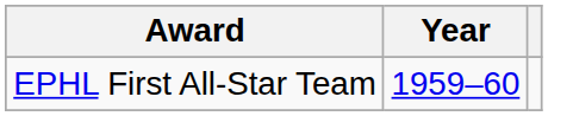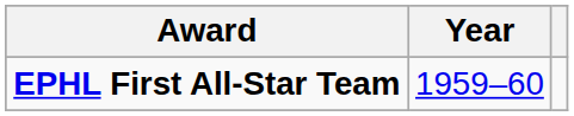row 2 | Award: normal -> bold
